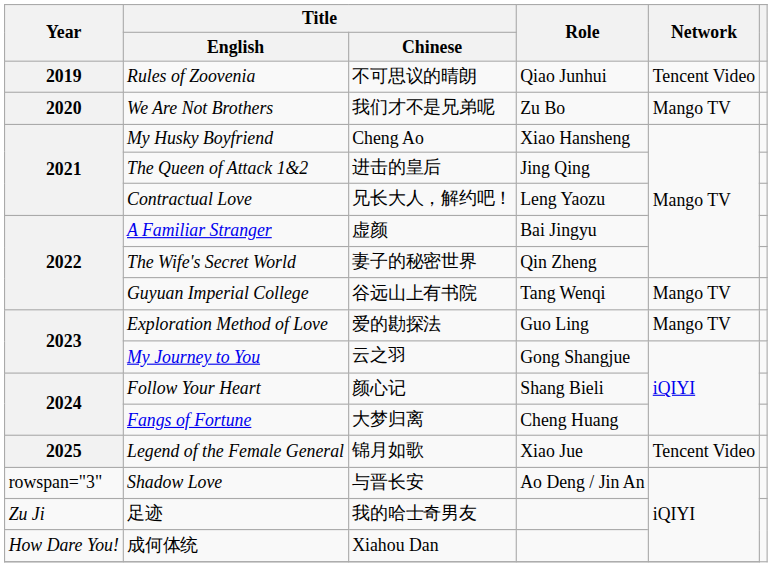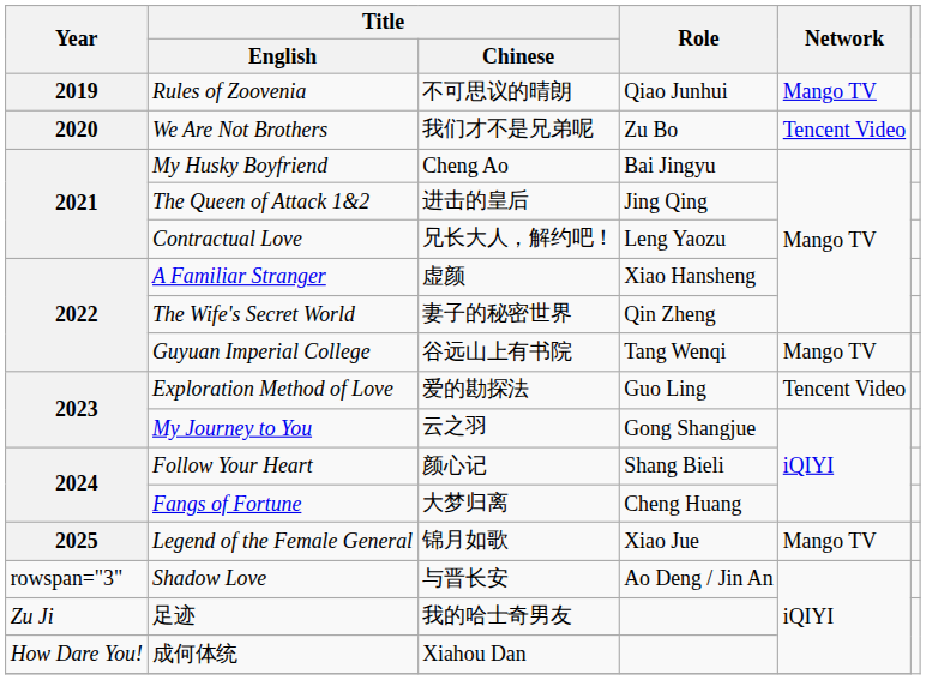Rules of Zoovenia | Network: Tencent Video -> Mango TV
We Are Not Brothers | Network: Mango TV -> Tencent Video
My Husky Boyfriend | Role: Xiao Hansheng -> Bai Jingyu
A Familiar Stranger | Role: Bai Jingyu -> Xiao Hansheng
Exploration Method of Love | Network: Mango TV -> Tencent Video
Legend of the Female General | Network: Tencent Video -> Mango TV
